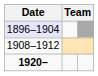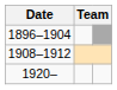1896–1904 | Date: lavender background -> no background
1920– | Date: bold -> normal
